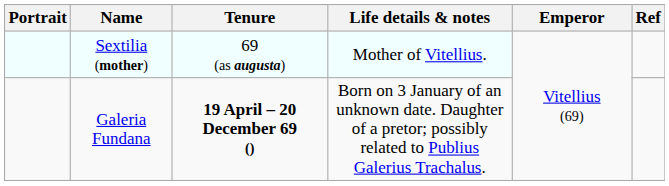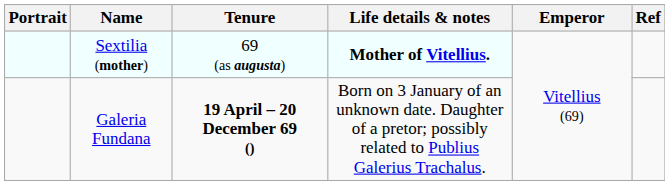Sextilia (mother) | Life details & notes: normal -> bold
